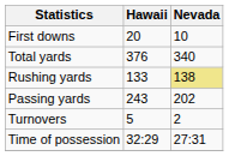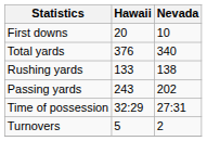Rushing yards | Nevada: khaki background -> no background
rows swapped: Turnovers <-> Time of possession
